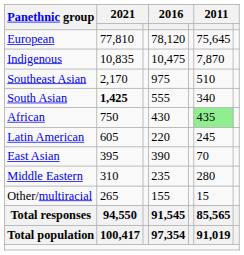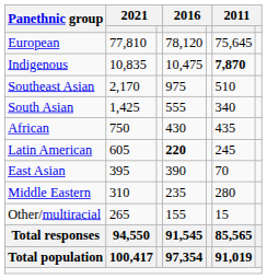Indigenous | column 6: normal -> bold
South Asian | column 2: bold -> normal
African | column 6: lightgreen background -> no background
Latin American | column 4: normal -> bold
